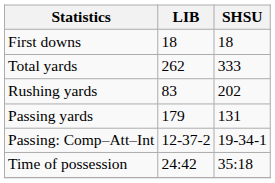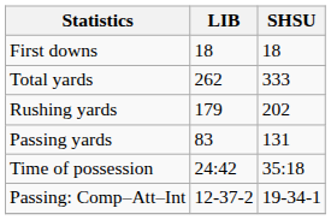Rushing yards | LIB: 83 -> 179
Passing yards | LIB: 179 -> 83
rows swapped: Passing: Comp–Att–Int <-> Time of possession
